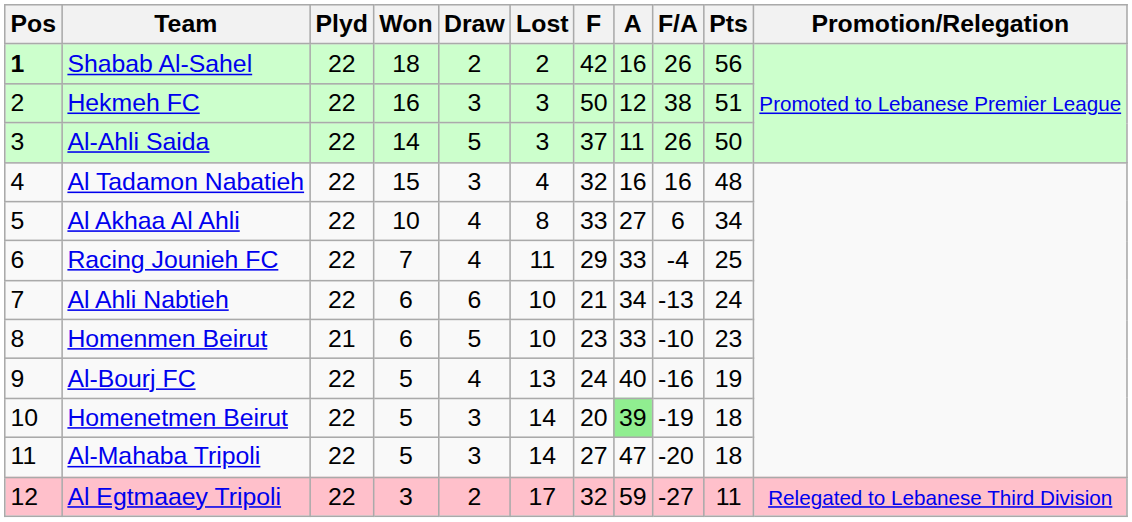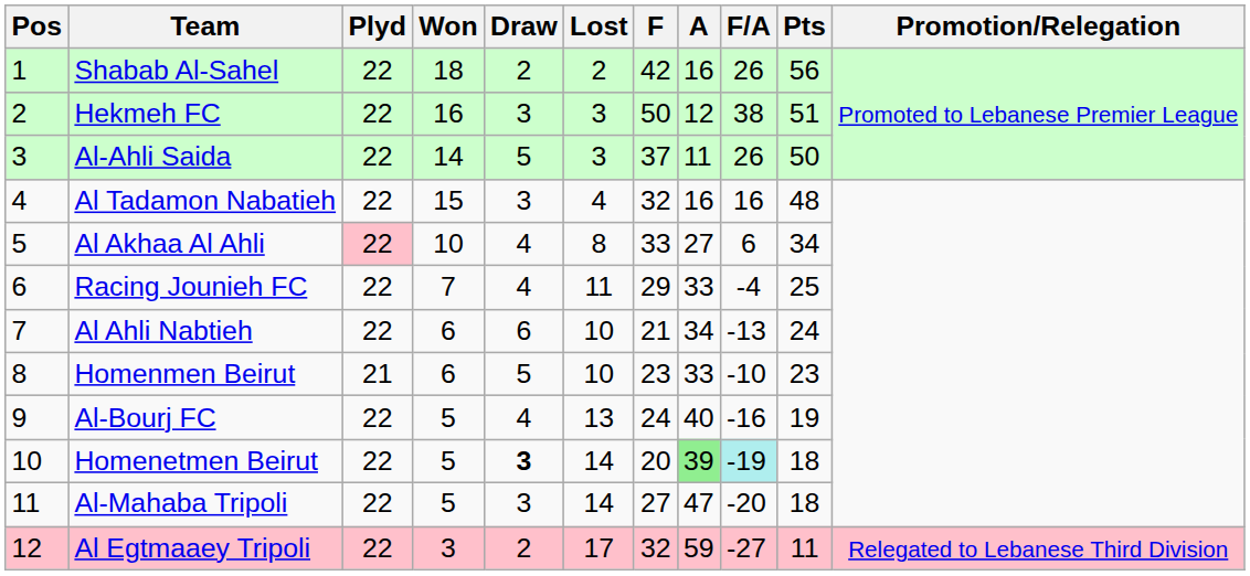Shabab Al-Sahel | Pos: bold -> normal
Al Akhaa Al Ahli | Plyd: no background -> pink background
Homenetmen Beirut | Draw: normal -> bold
Homenetmen Beirut | F/A: no background -> paleturquoise background
